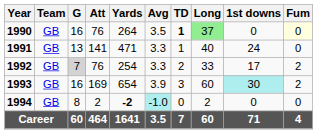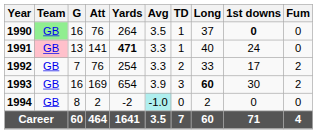1990 | Team: no background -> lightgreen background
1990 | TD: bold -> normal
1990 | Long: lightgreen background -> no background
1990 | 1st downs: normal -> bold
1990 | Fum: lightyellow background -> no background
1991 | Team: no background -> pink background
1991 | Yards: normal -> bold
1992 | G: lightgrey background -> no background
1993 | Long: normal -> bold
1993 | 1st downs: paleturquoise background -> no background
1994 | Yards: bold -> normal
